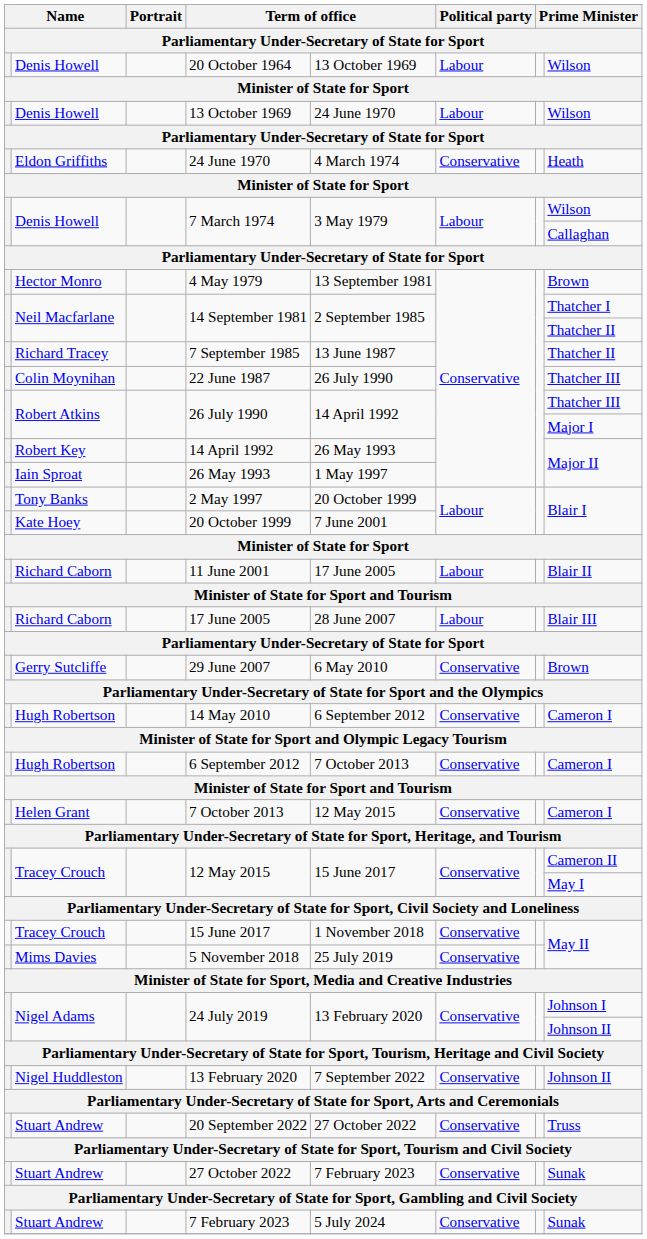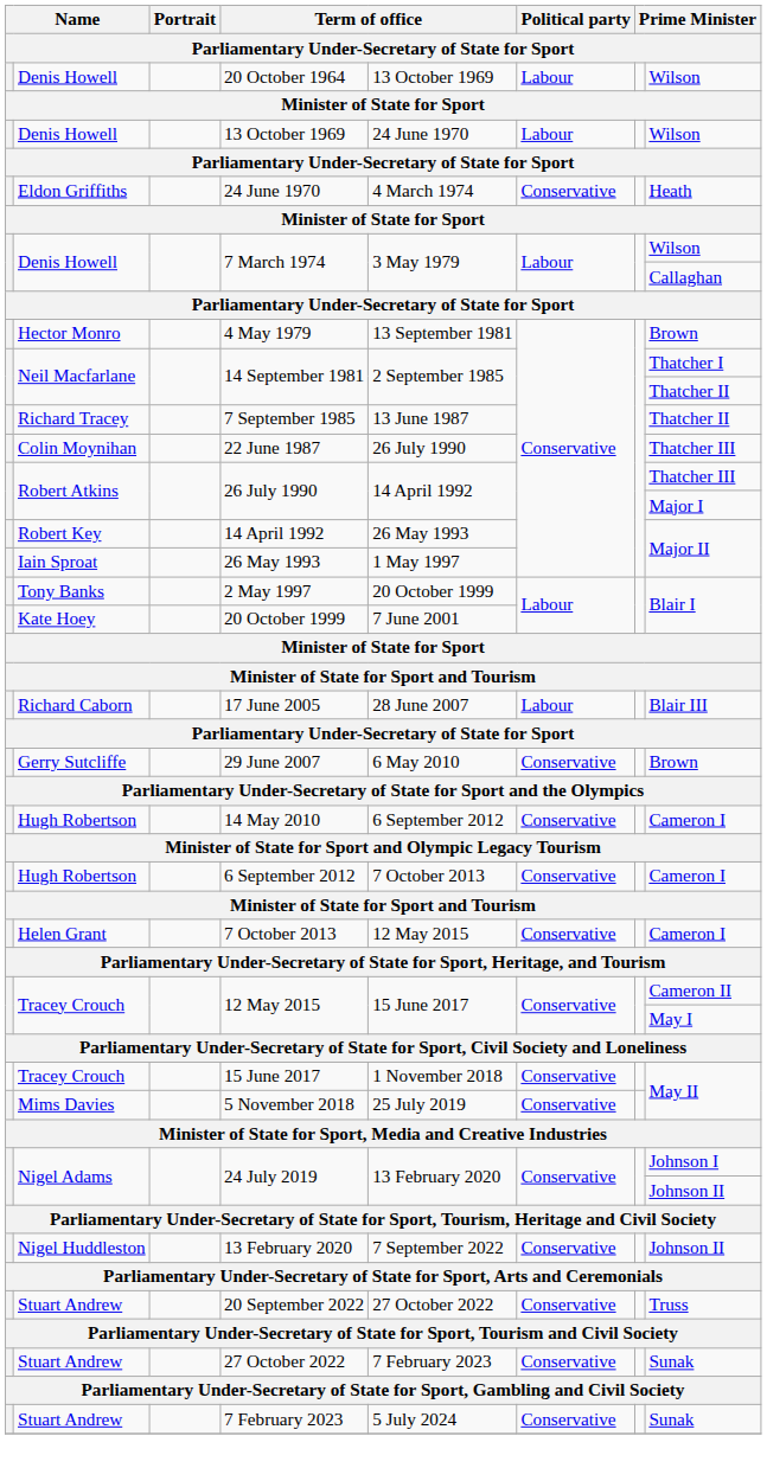- row: Richard Caborn | 11 June 2001 | 17 June 2005 | Labour | Blair II
